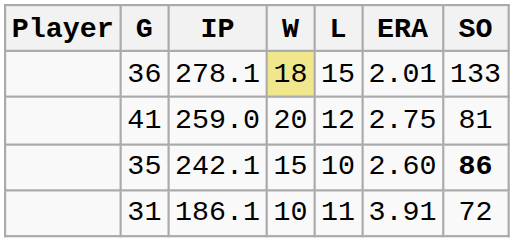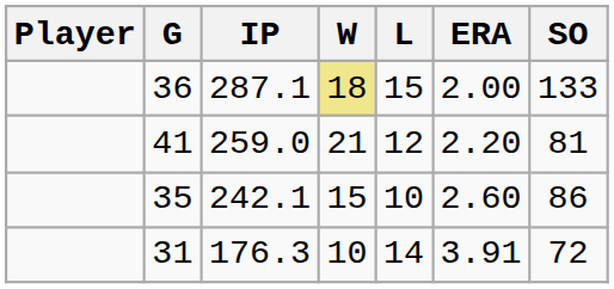36 | IP: 278.1 -> 287.1
36 | ERA: 2.01 -> 2.00
41 | W: 20 -> 21
41 | ERA: 2.75 -> 2.20
35 | SO: bold -> normal
31 | IP: 186.1 -> 176.3
31 | L: 11 -> 14
